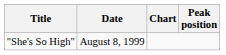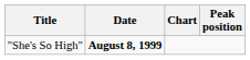"She's So High" | Date: normal -> bold
